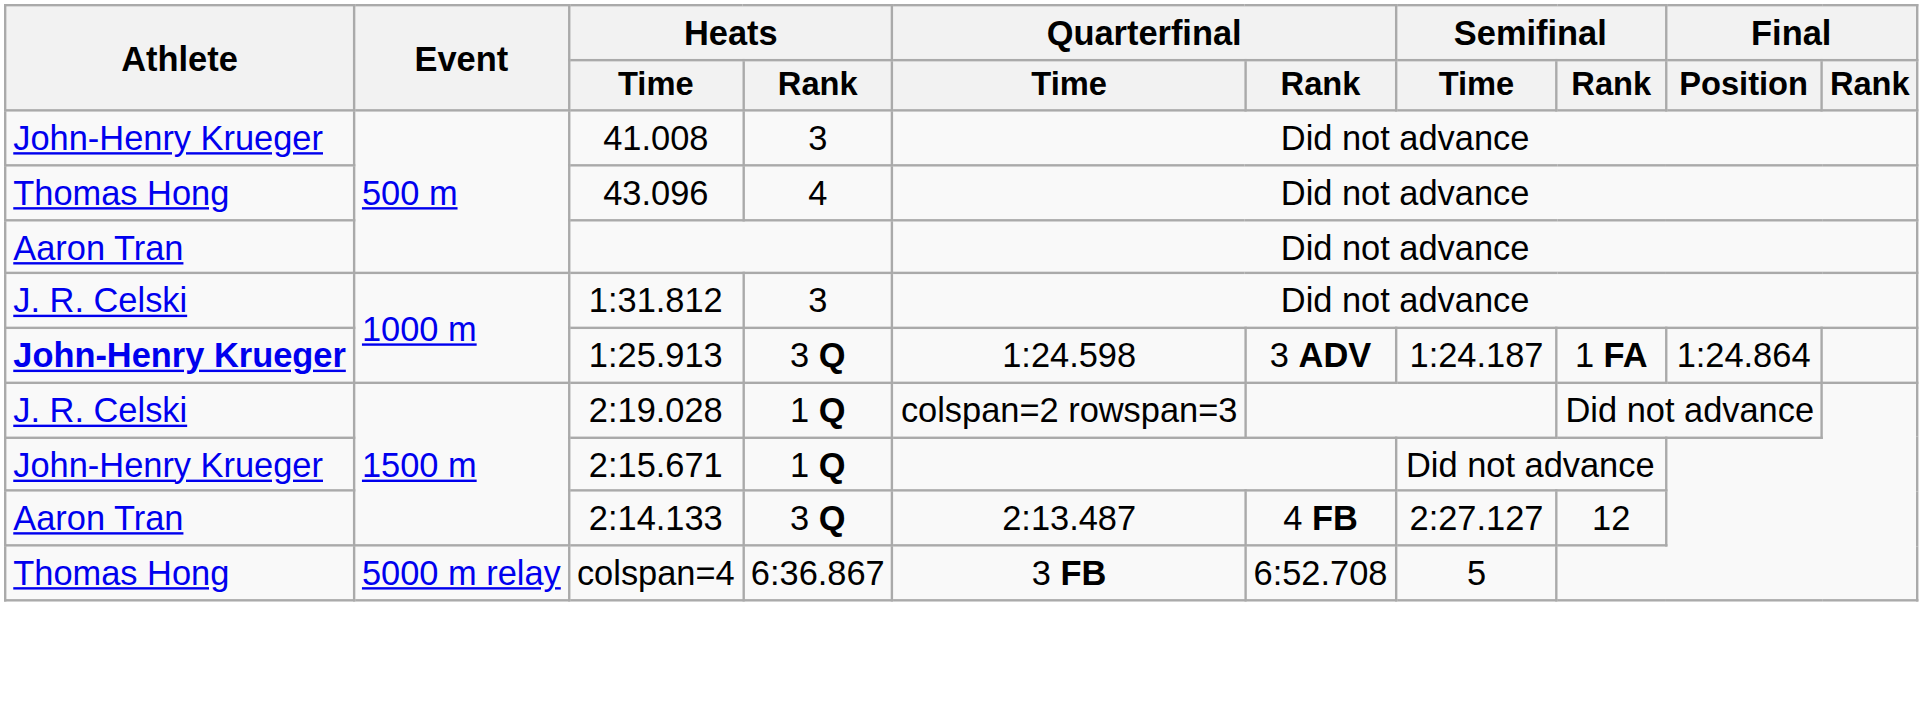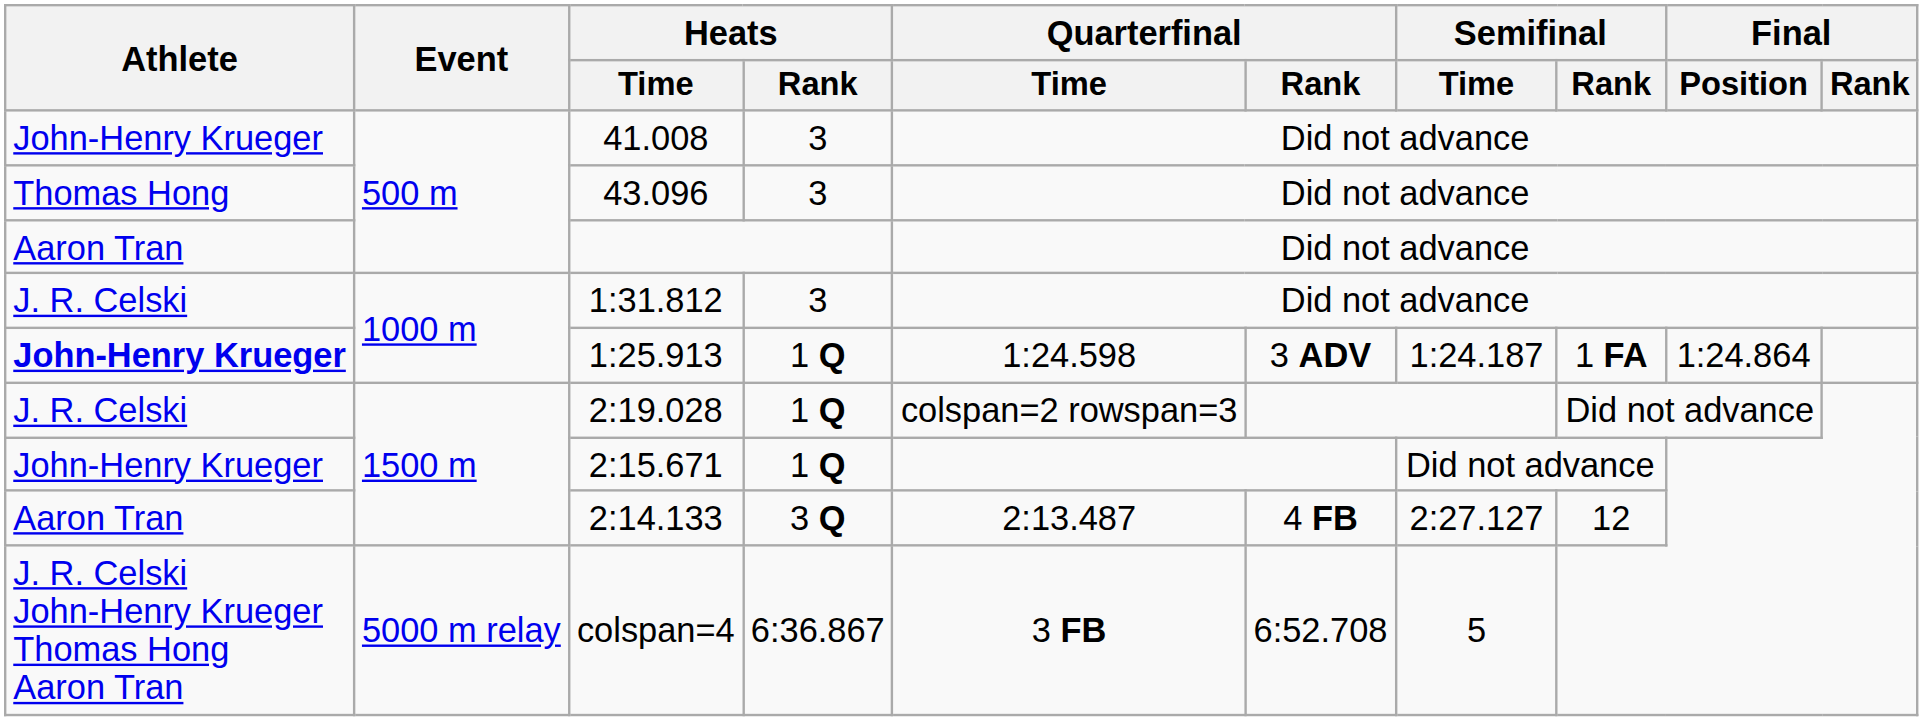43.096 | Heats / Rank: 4 -> 3
1:25.913 | Heats / Rank: 3 Q -> 1 Q
colspan=4 | Athlete: Thomas Hong -> J. R. Celski John-Henry Krueger Thomas Hong Aaron Tran
